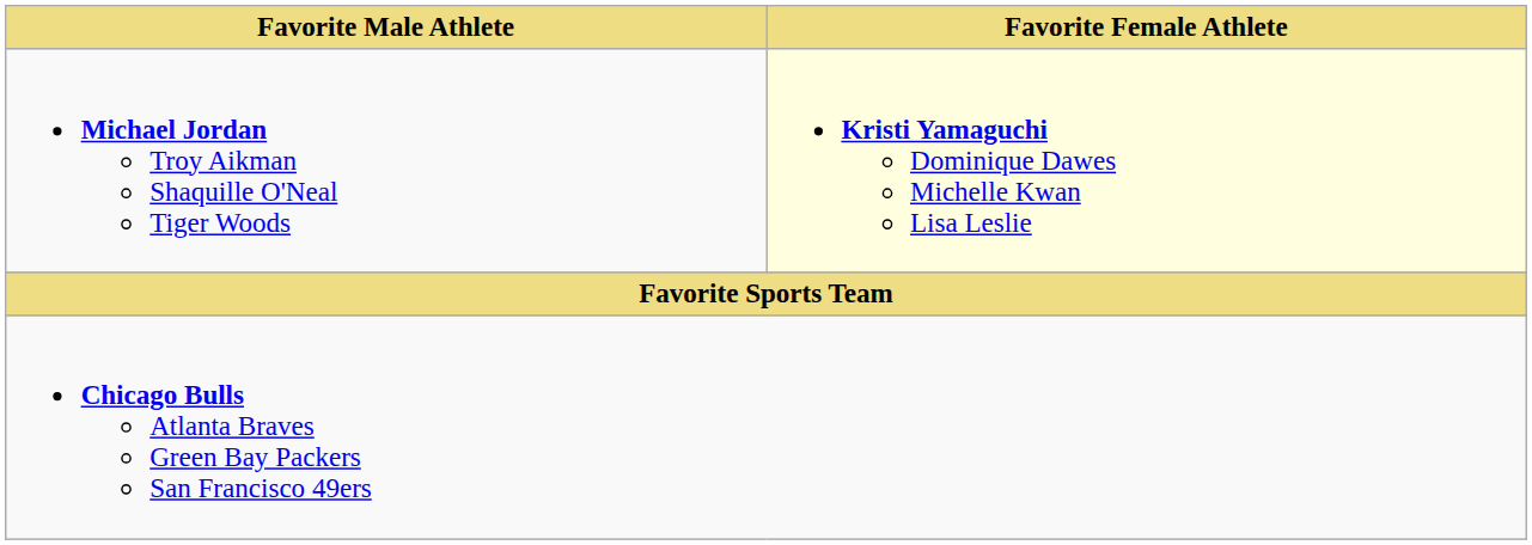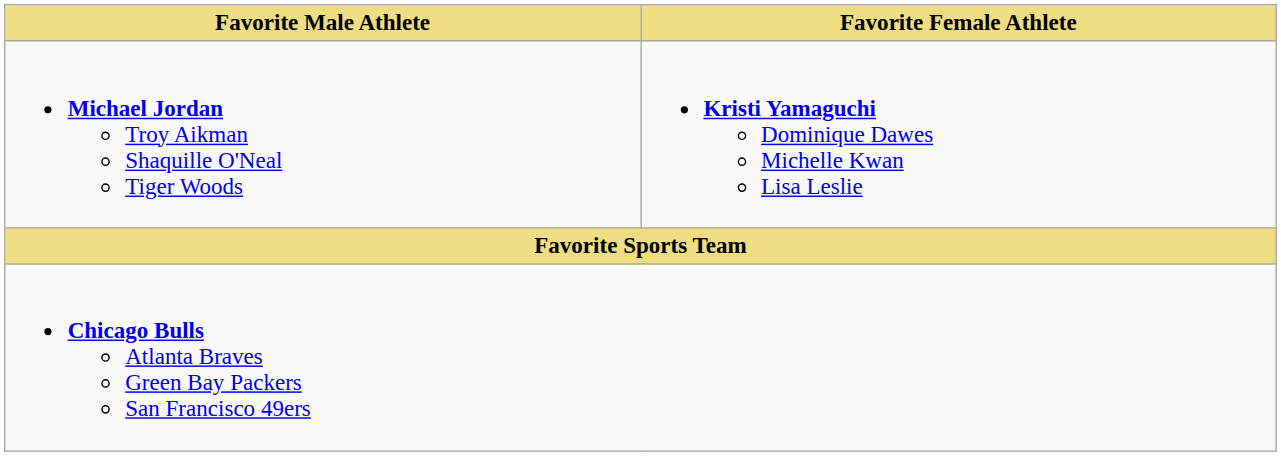Michael Jordan Troy Aikman Shaquille O'Neal Tiger Woods | Favorite Female Athlete: lightyellow background -> no background
